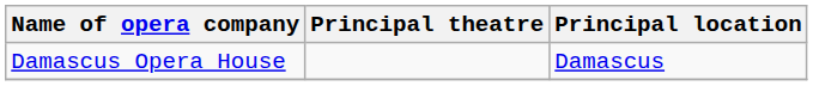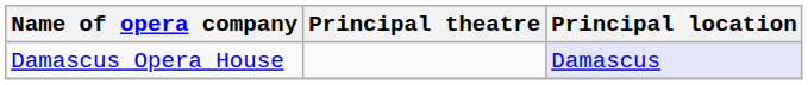Damascus Opera House | Principal location: no background -> lavender background
